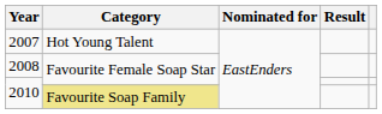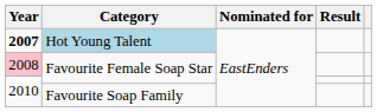2007 | Year: normal -> bold
2007 | Category: no background -> lightblue background
2008 | Year: no background -> pink background
2010 / Favourite Soap Family | Category: khaki background -> no background
